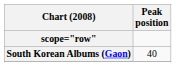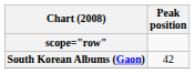South Korean Albums (Gaon) | Peak position: 40 -> 42
